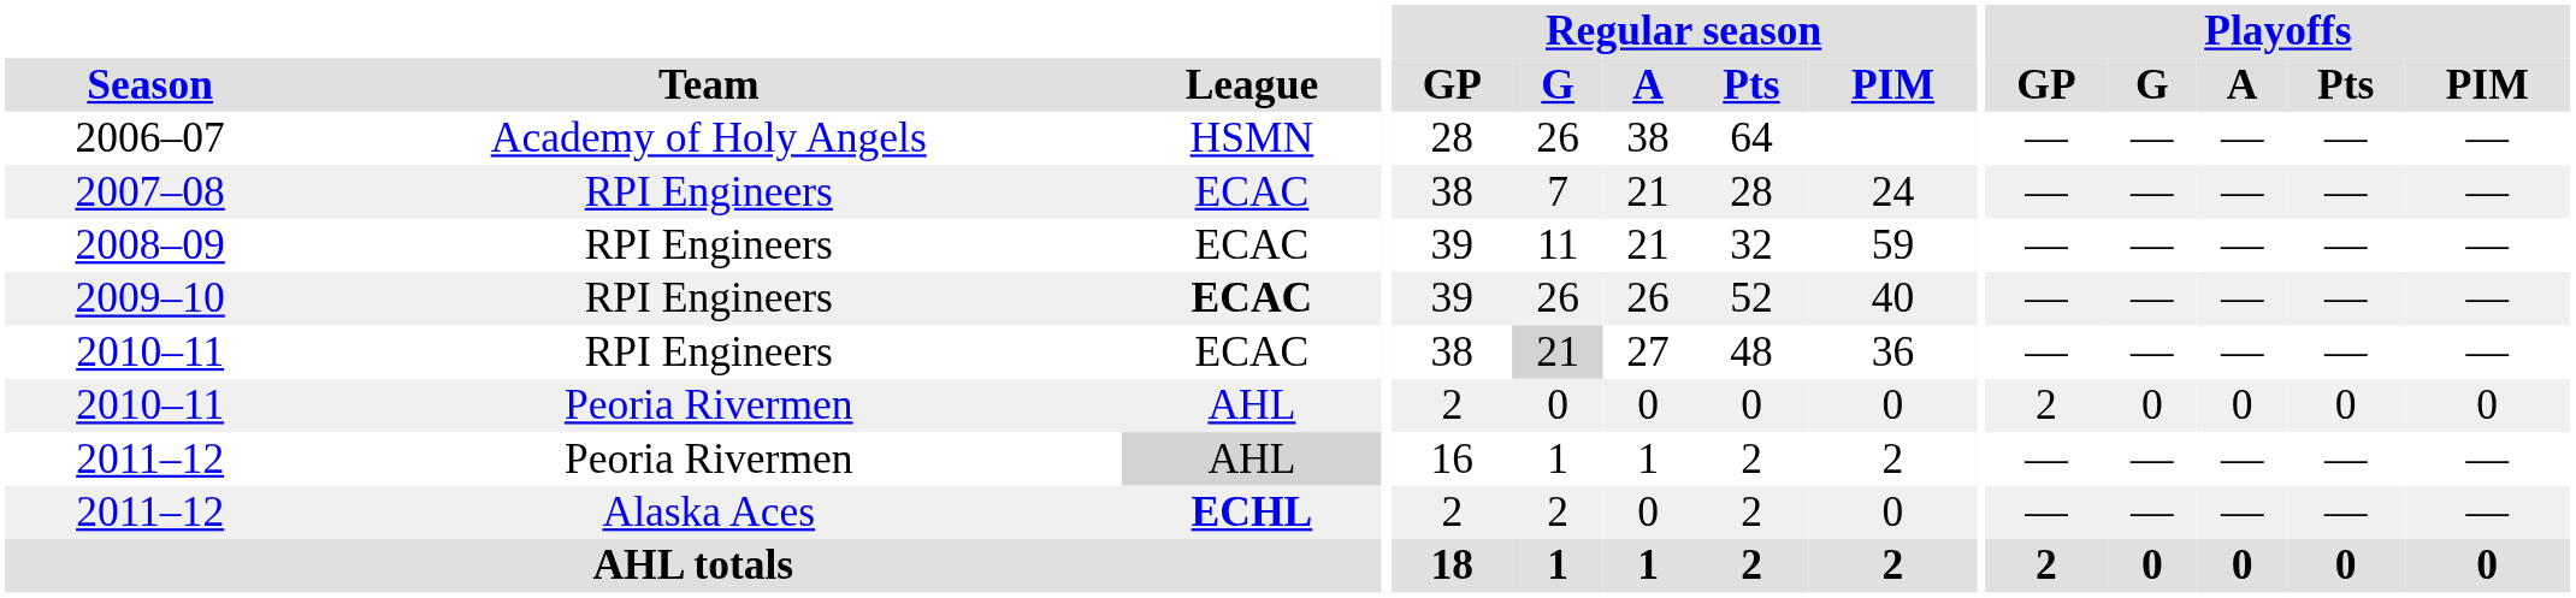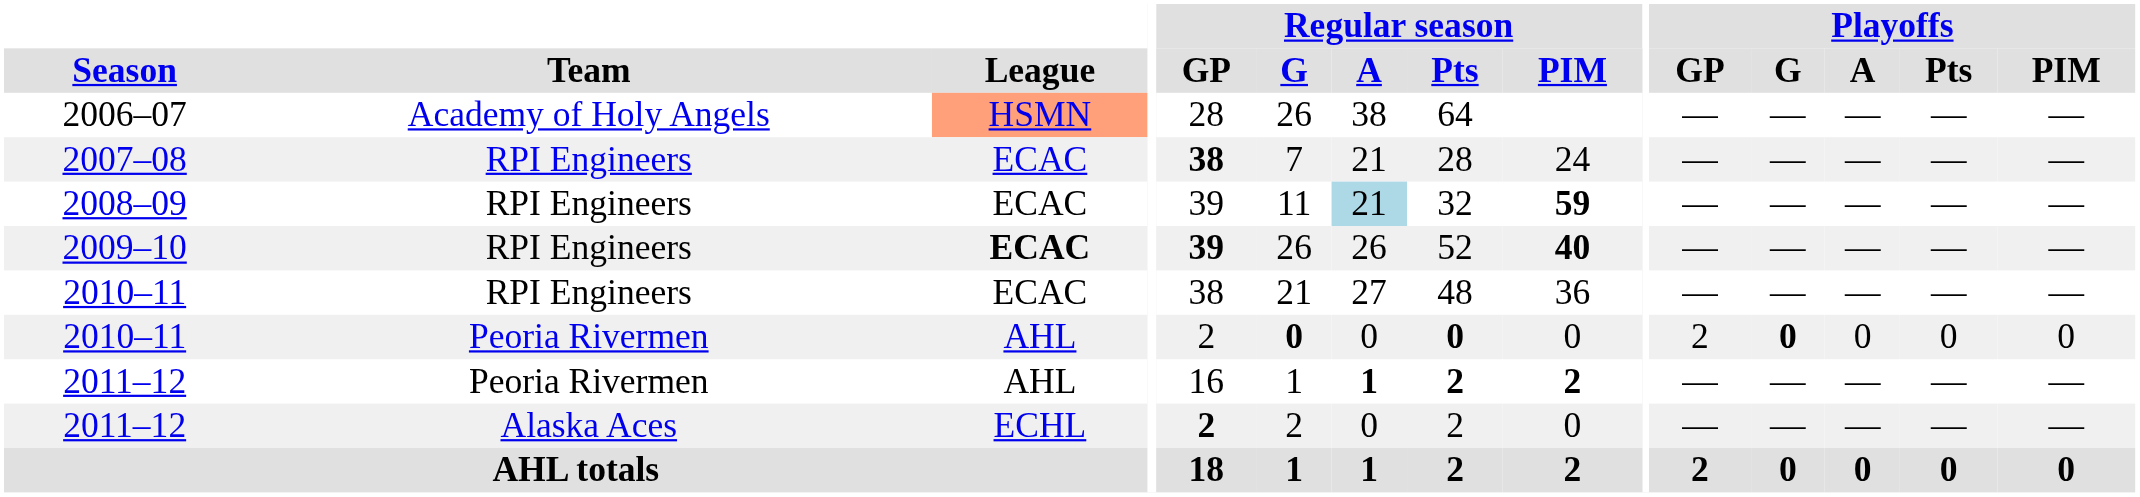2006–07 | League: no background -> lightsalmon background
2007–08 | Regular season / GP: normal -> bold
2008–09 | Regular season / A: no background -> lightblue background
2008–09 | Regular season / PIM: normal -> bold
2009–10 | Regular season / GP: normal -> bold
2009–10 | Regular season / PIM: normal -> bold
2010–11 / RPI Engineers | Regular season / G: lightgrey background -> no background
2010–11 / Peoria Rivermen | Regular season / G: normal -> bold
2010–11 / Peoria Rivermen | Regular season / Pts: normal -> bold
2010–11 / Peoria Rivermen | Playoffs / G: normal -> bold
2011–12 / Peoria Rivermen | League: lightgrey background -> no background
2011–12 / Peoria Rivermen | Regular season / A: normal -> bold
2011–12 / Peoria Rivermen | Regular season / Pts: normal -> bold
2011–12 / Peoria Rivermen | Regular season / PIM: normal -> bold
2011–12 / Alaska Aces | League: bold -> normal
2011–12 / Alaska Aces | Regular season / GP: normal -> bold
